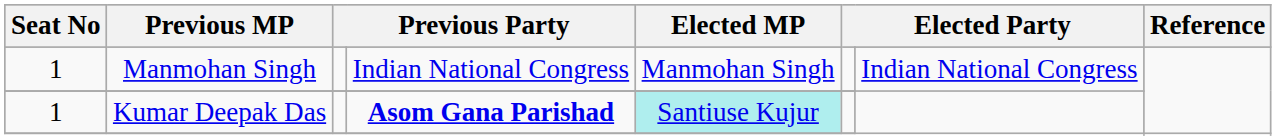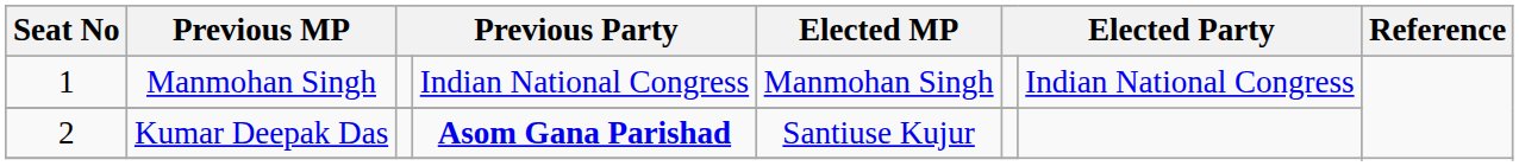Kumar Deepak Das | Seat No: 1 -> 2
Kumar Deepak Das | Elected MP: paleturquoise background -> no background
